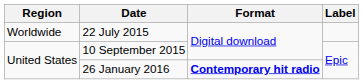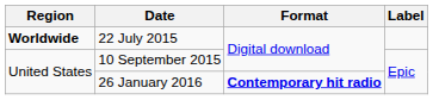22 July 2015 | Region: normal -> bold
